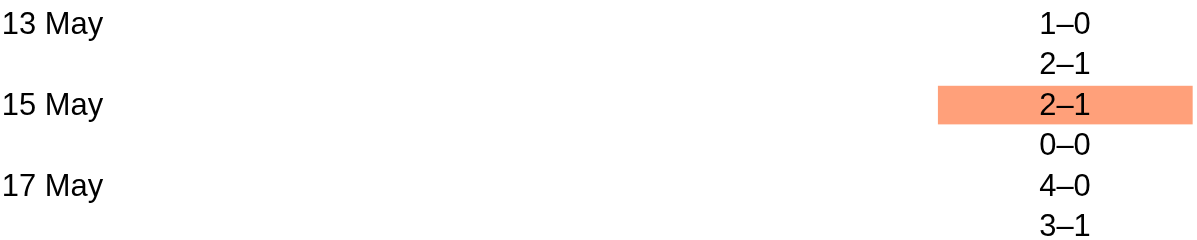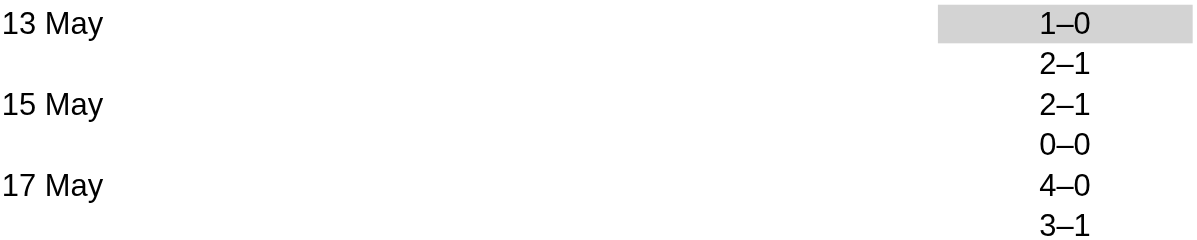1–0 | column 2: no background -> lightgrey background
15 May / 2–1 | column 2: lightsalmon background -> no background
